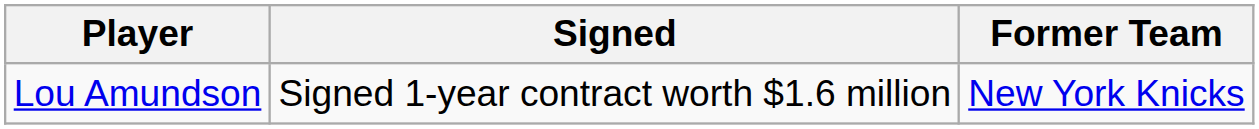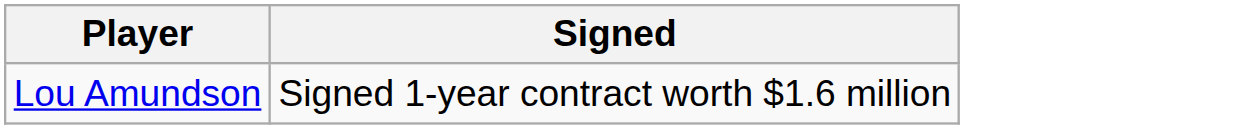- column: Former Team | New York Knicks
